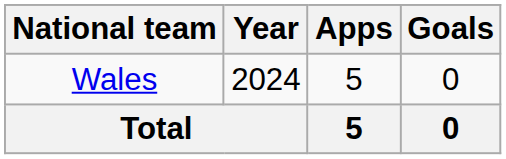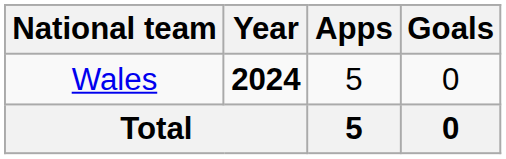Wales | Year: normal -> bold
